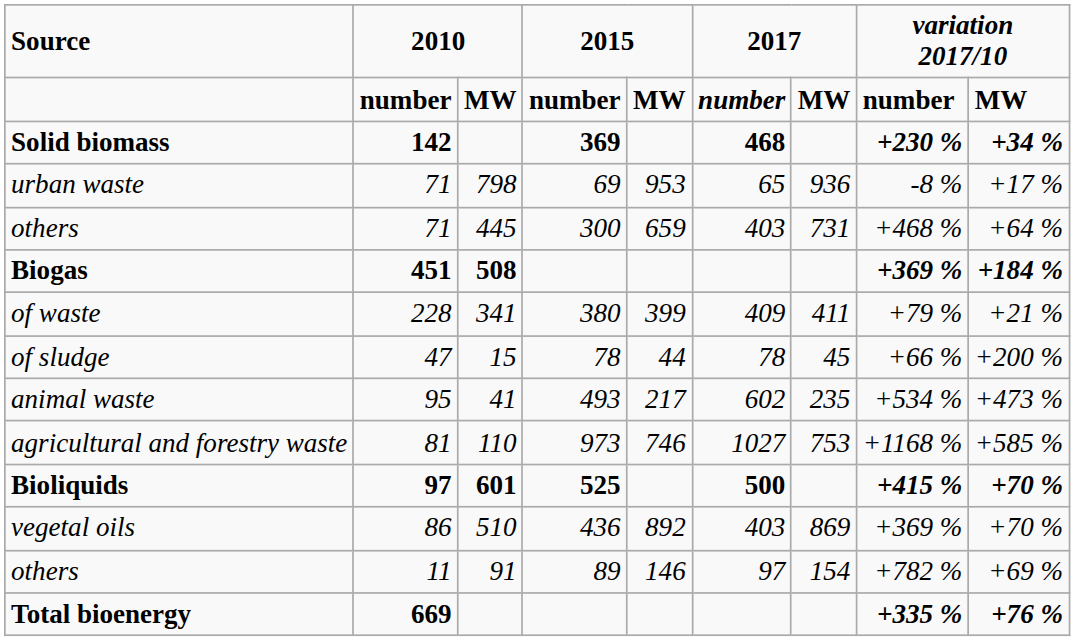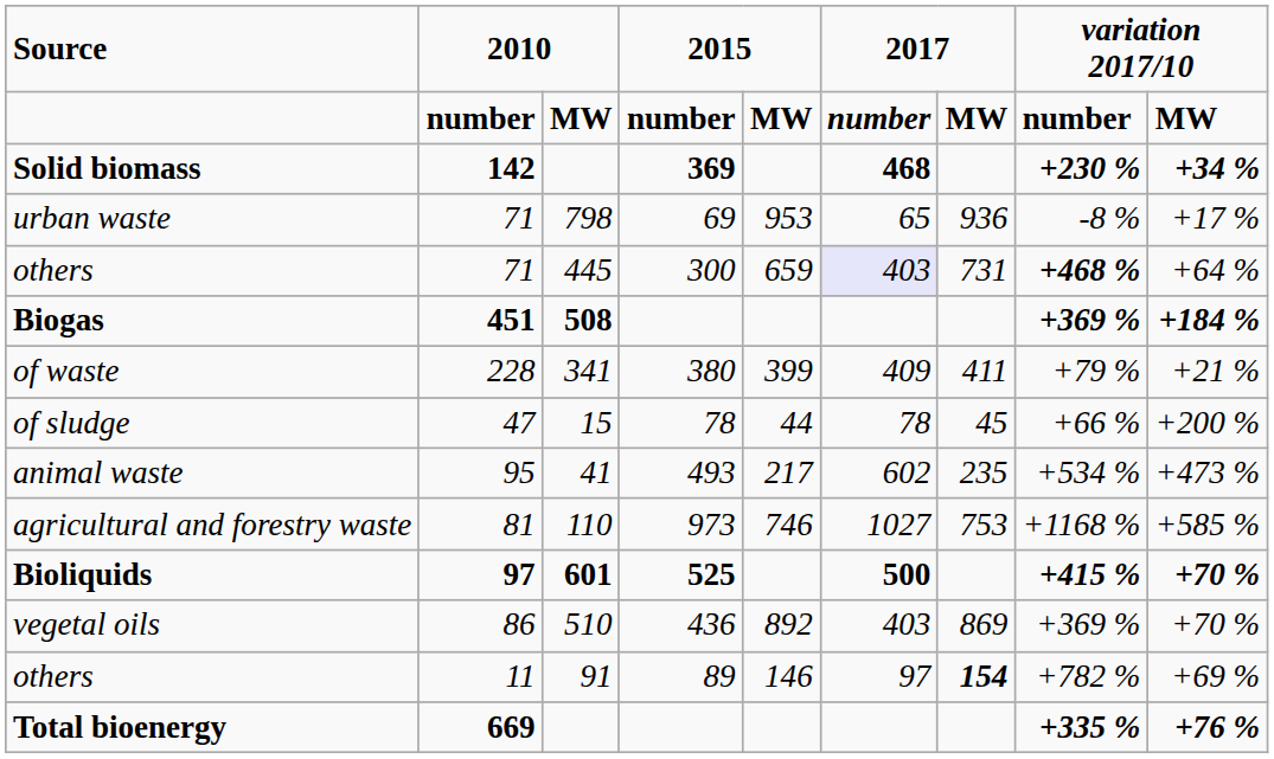others / 71 | column 6: no background -> lavender background
others / 71 | column 8: normal -> bold
others / 11 | column 7: normal -> bold
